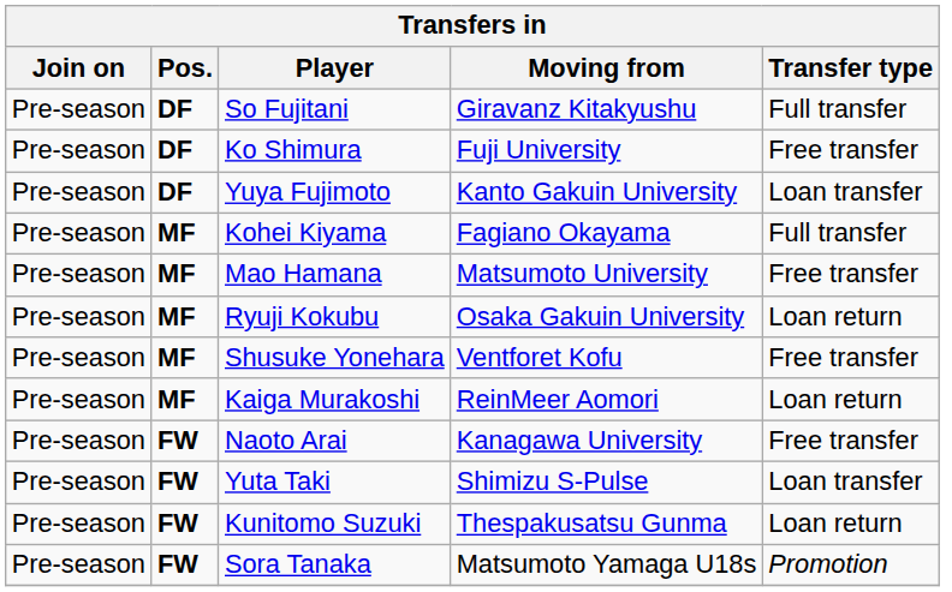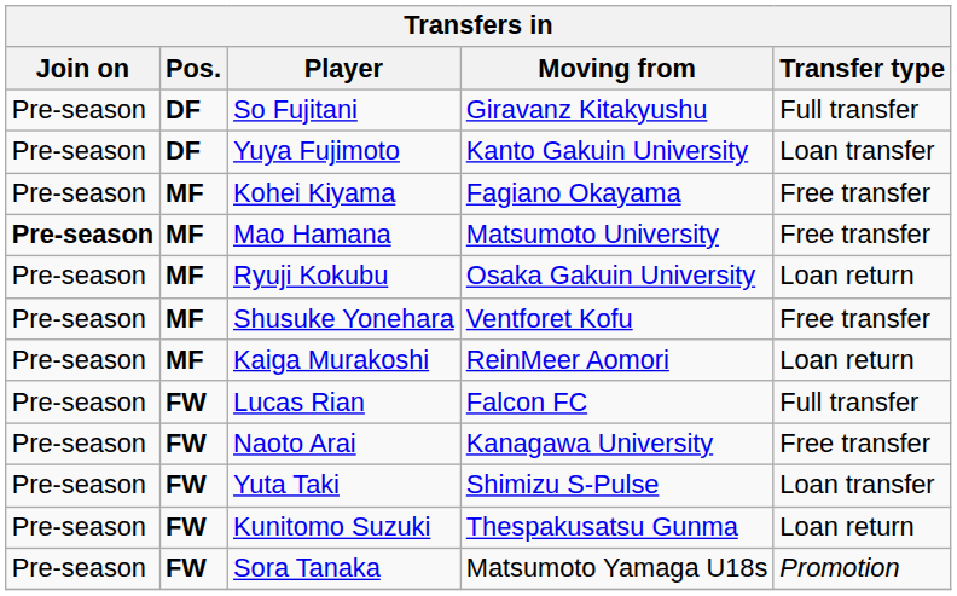- row: Pre-season | DF | Ko Shimura | Fuji University | Free transfer
Kohei Kiyama | Transfer type: Full transfer -> Free transfer
Mao Hamana | Join on: normal -> bold
+ row: Pre-season | FW | Lucas Rian | Falcon FC | Full transfer
